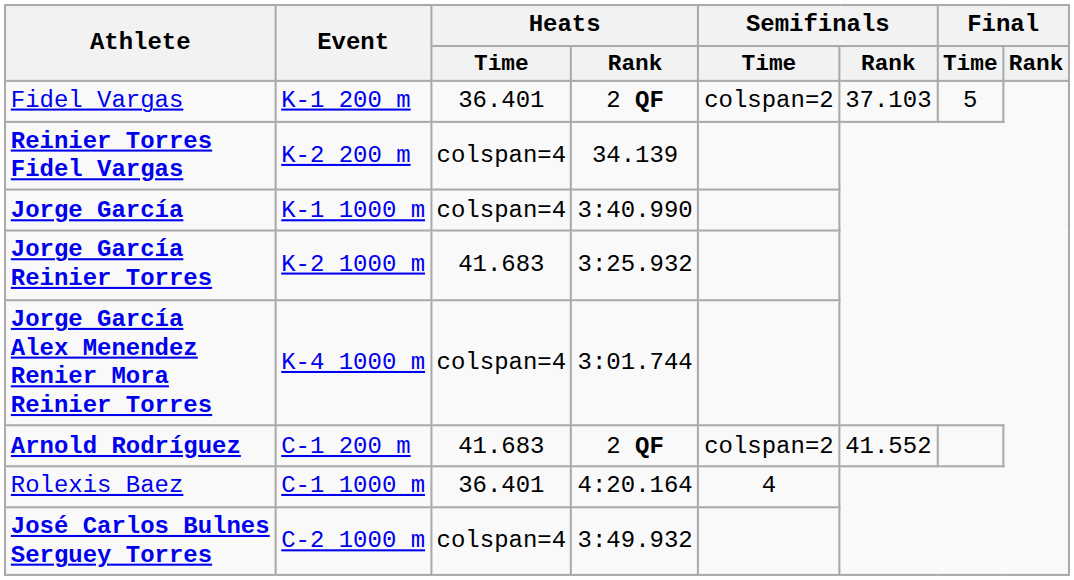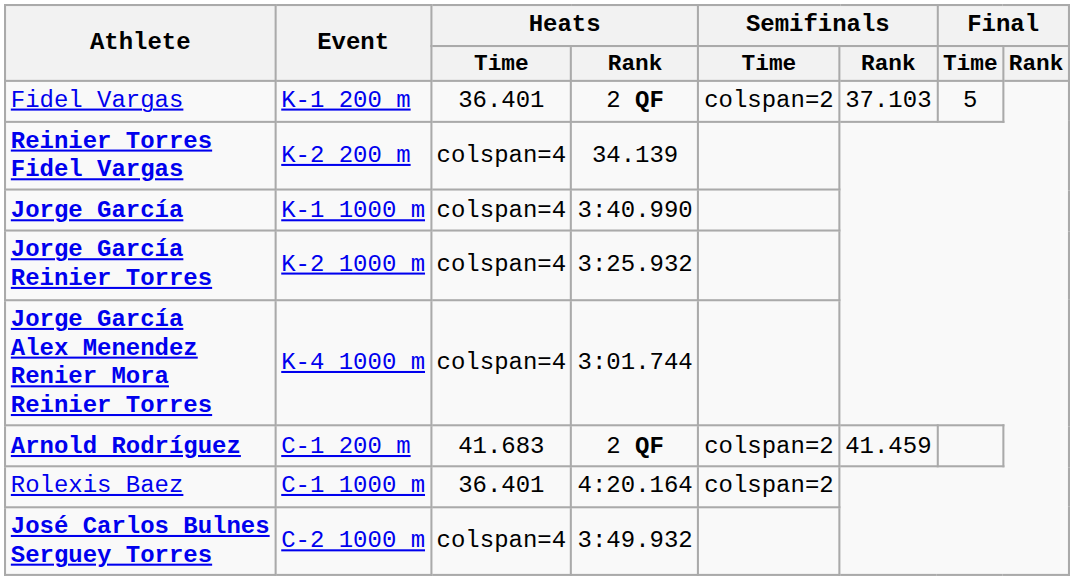Jorge García Reinier Torres | Heats / Time: 41.683 -> colspan=4
Arnold Rodríguez | Semifinals / Rank: 41.552 -> 41.459
Rolexis Baez | Semifinals / Time: 4 -> colspan=2
